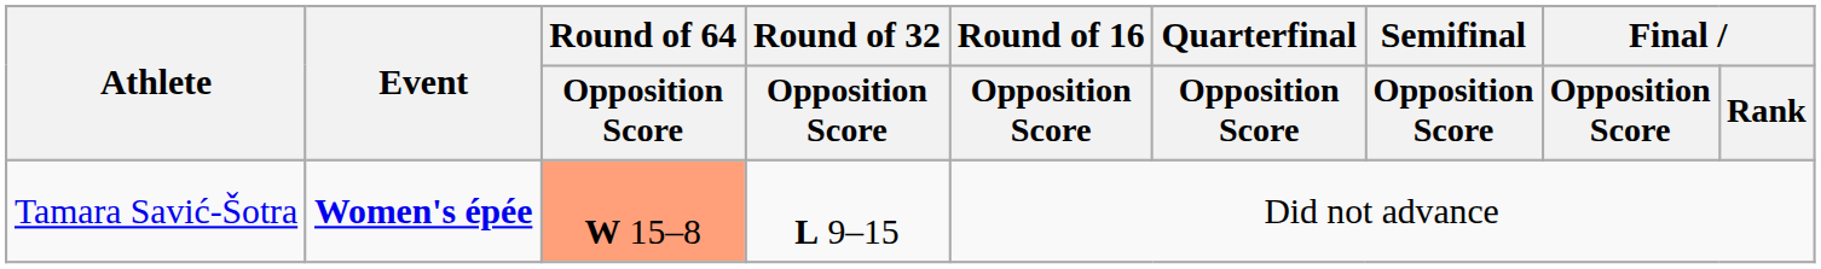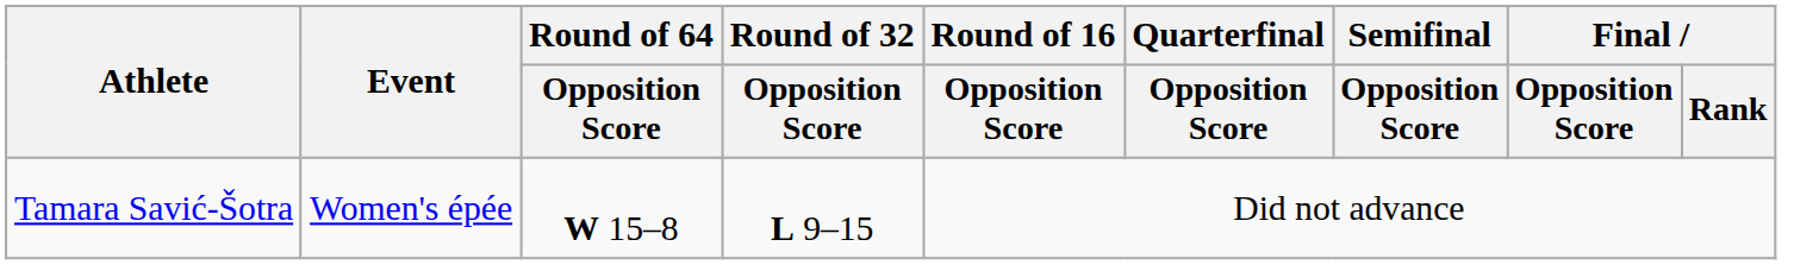Tamara Savić-Šotra | Event: bold -> normal
Tamara Savić-Šotra | Round of 64 / Opposition Score: lightsalmon background -> no background
